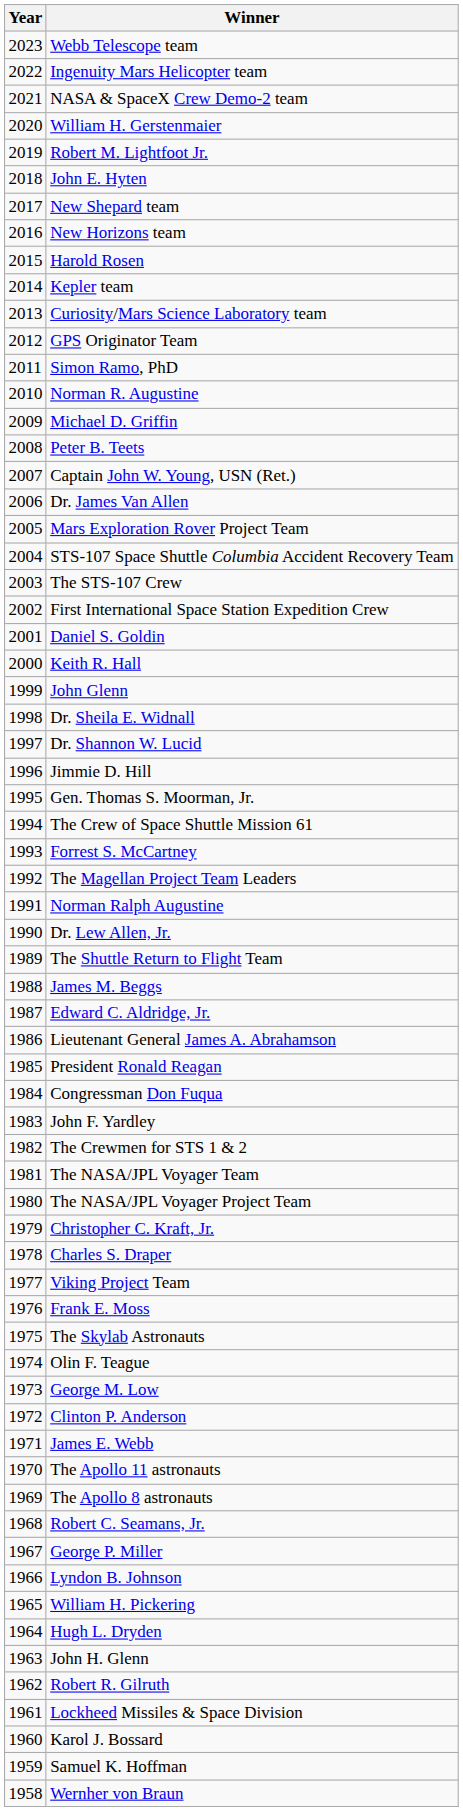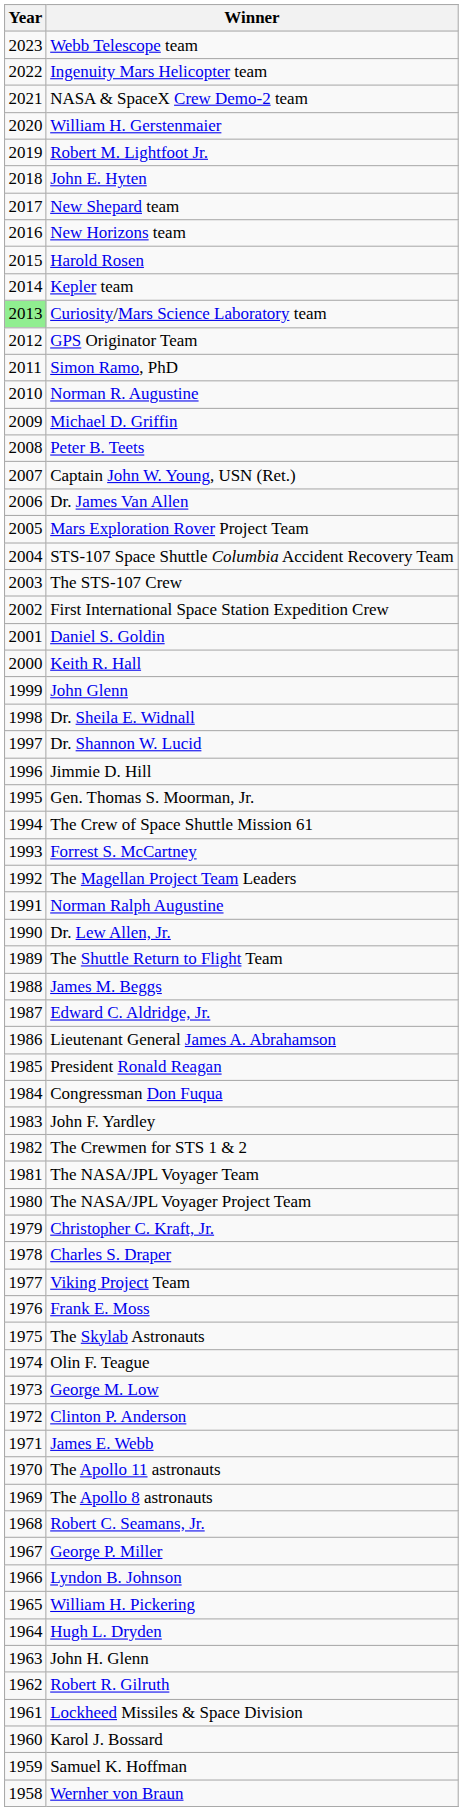Curiosity/Mars Science Laboratory team | Year: no background -> lightgreen background
